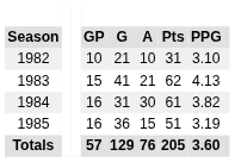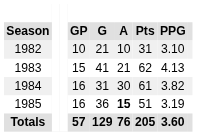1985 | A: normal -> bold
